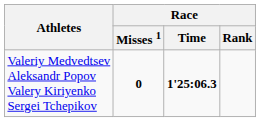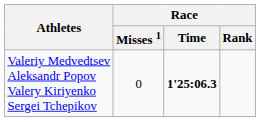row 3 | Race / Misses 1: bold -> normal
